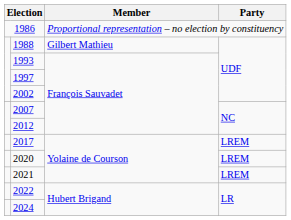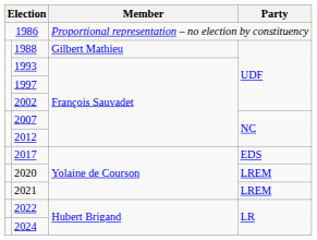2017 | Party: LREM -> EDS
